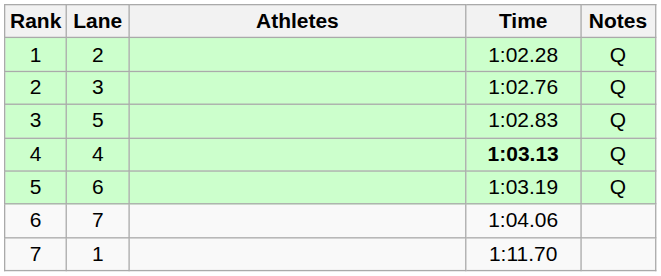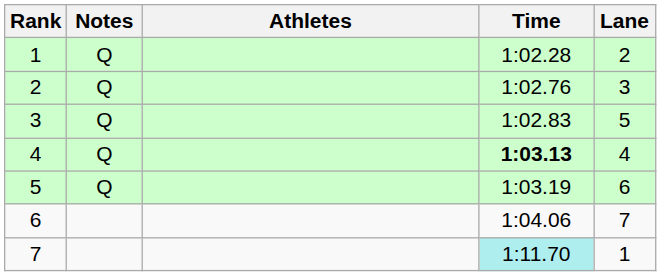columns swapped: Lane <-> Notes
row 8 | Time: no background -> paleturquoise background
